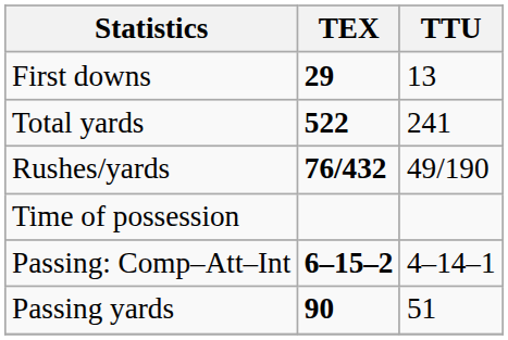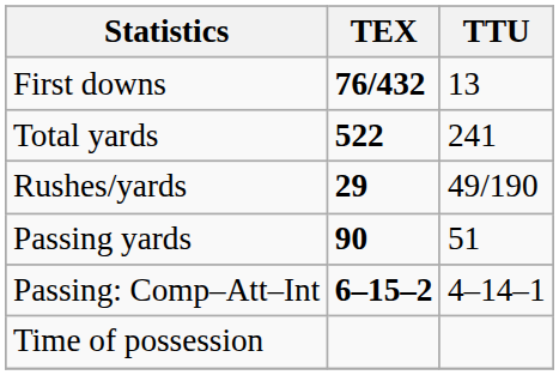First downs | TEX: 29 -> 76/432
Rushes/yards | TEX: 76/432 -> 29
rows swapped: Passing yards <-> Time of possession
